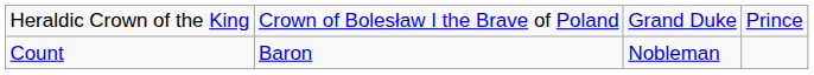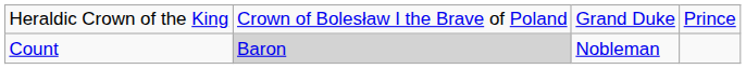Count | column 2: no background -> lightgrey background
